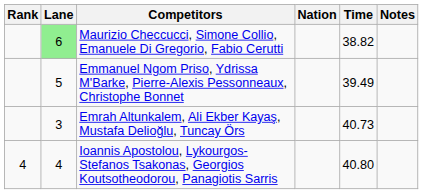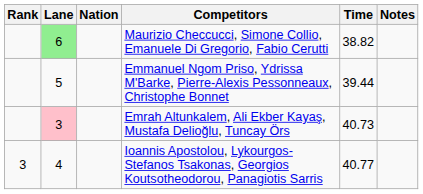columns swapped: Nation <-> Competitors
row 3 | Time: 39.49 -> 39.44
row 4 | Lane: no background -> pink background
row 5 | Rank: 4 -> 3
row 5 | Time: 40.80 -> 40.77
